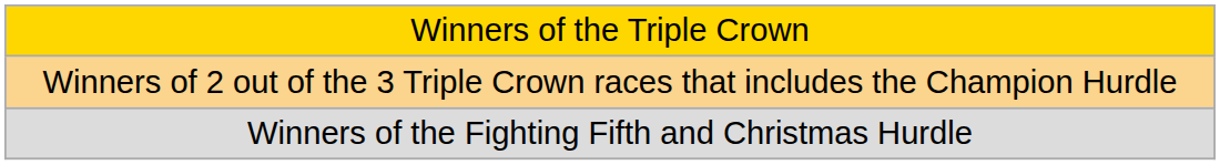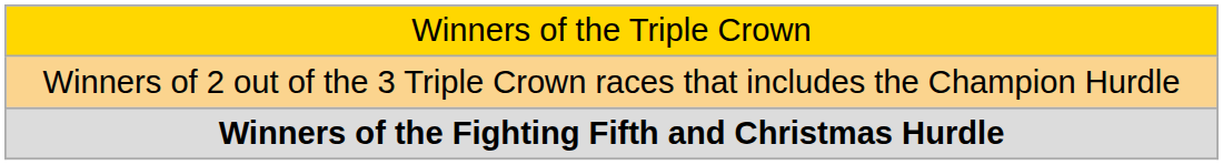row 3 | column 1: normal -> bold
